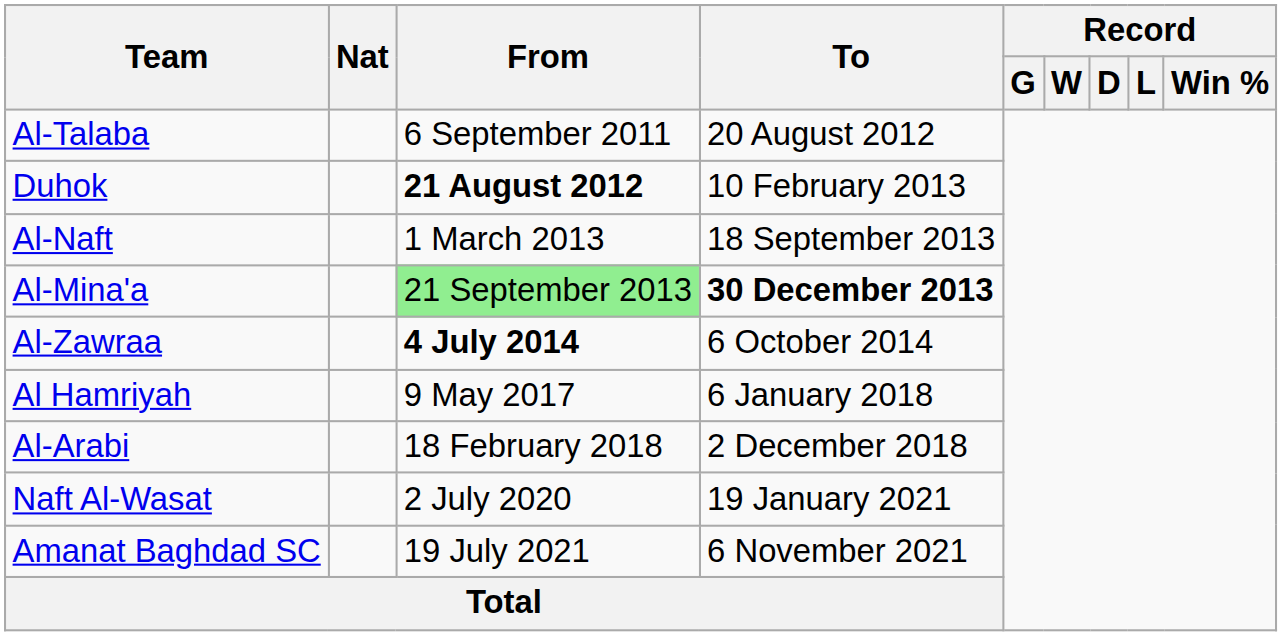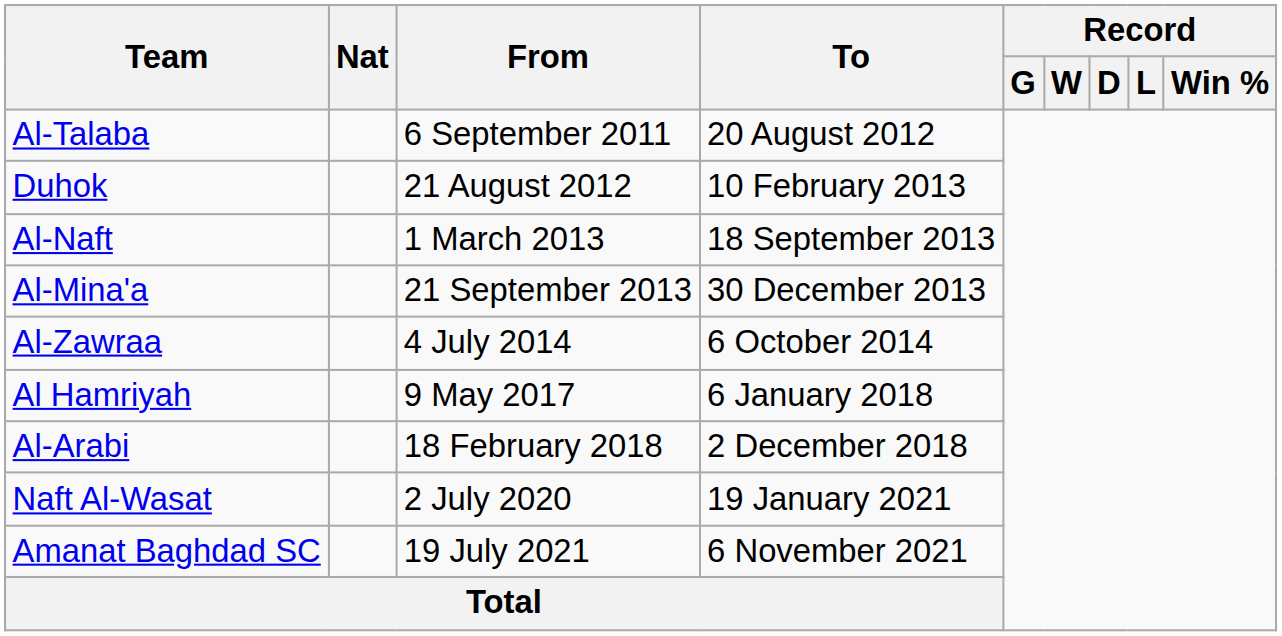Duhok | From: bold -> normal
Al-Mina'a | From: lightgreen background -> no background
Al-Mina'a | To: bold -> normal
Al-Zawraa | From: bold -> normal
